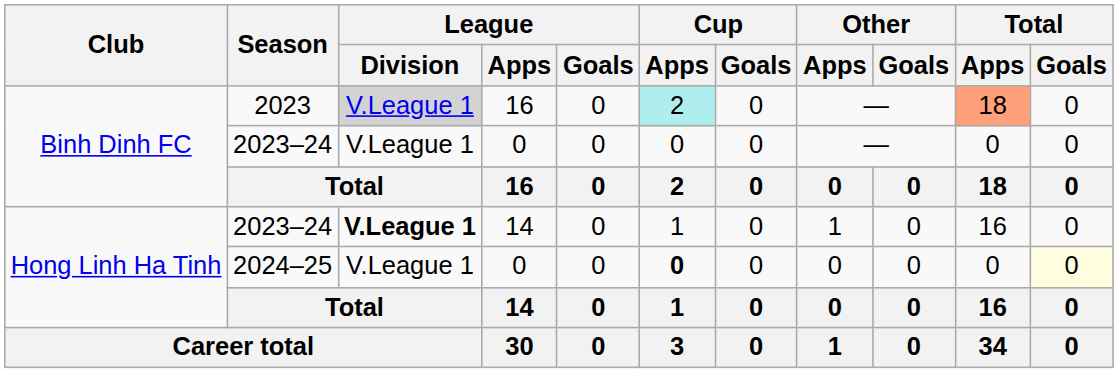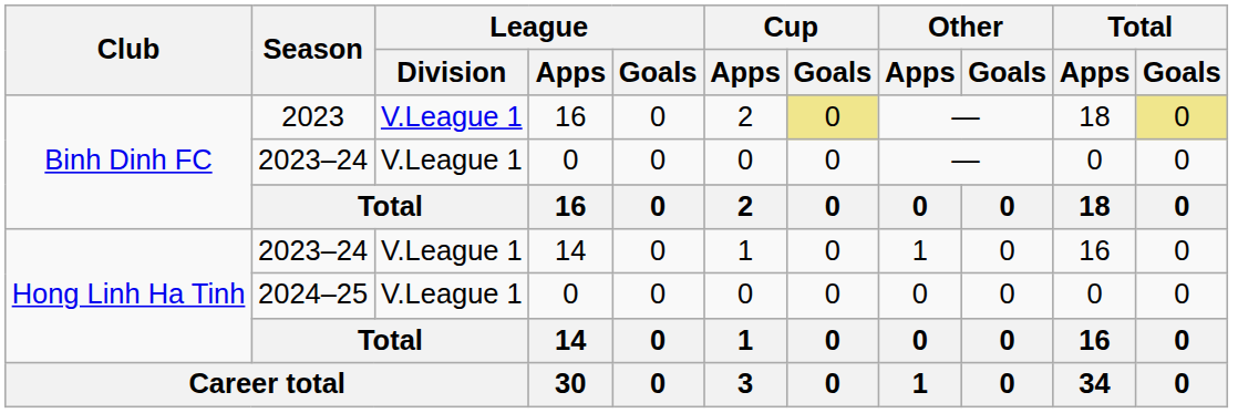2023 | League / Division: lightgrey background -> no background
2023 | Cup / Apps: paleturquoise background -> no background
2023 | Cup / Goals: no background -> khaki background
2023 | Total / Apps: lightsalmon background -> no background
2023 | Total / Goals: no background -> khaki background
2023–24 / 14 | League / Division: bold -> normal
2024–25 | Cup / Apps: bold -> normal
2024–25 | Total / Goals: lightyellow background -> no background
